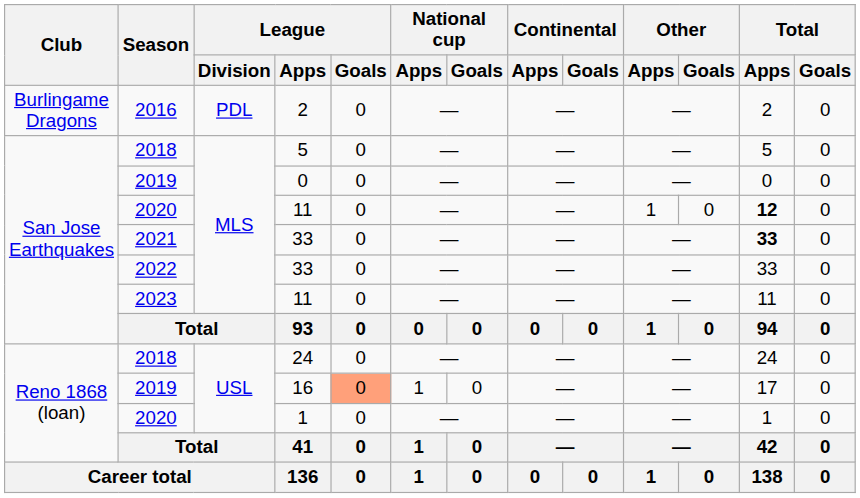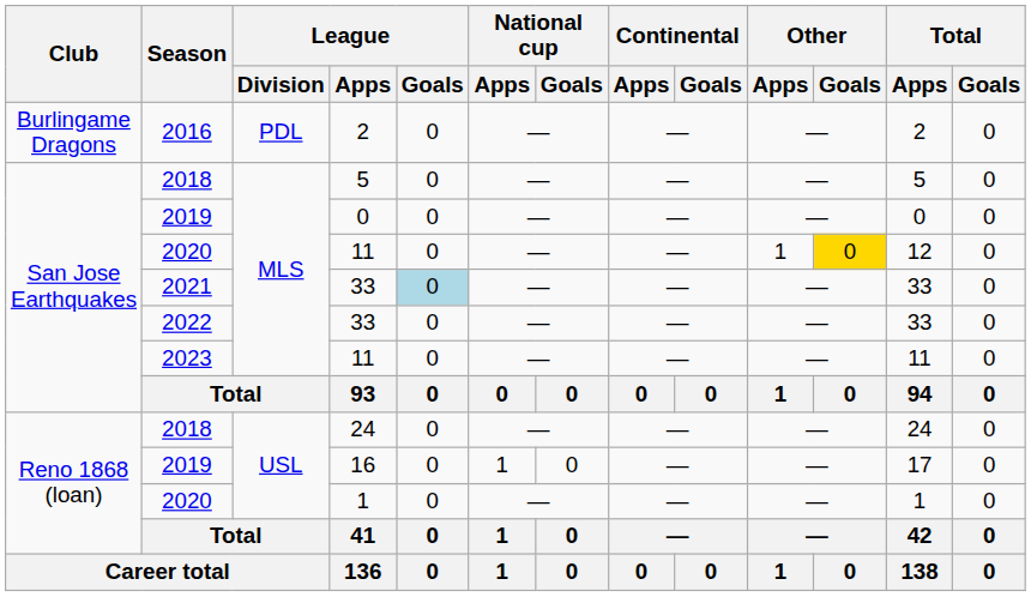2020 / 11 | Other / Goals: no background -> gold background
2020 / 11 | Total / Apps: bold -> normal
2021 / 33 | League / Goals: no background -> lightblue background
2021 / 33 | Total / Apps: bold -> normal
16 | League / Goals: lightsalmon background -> no background
